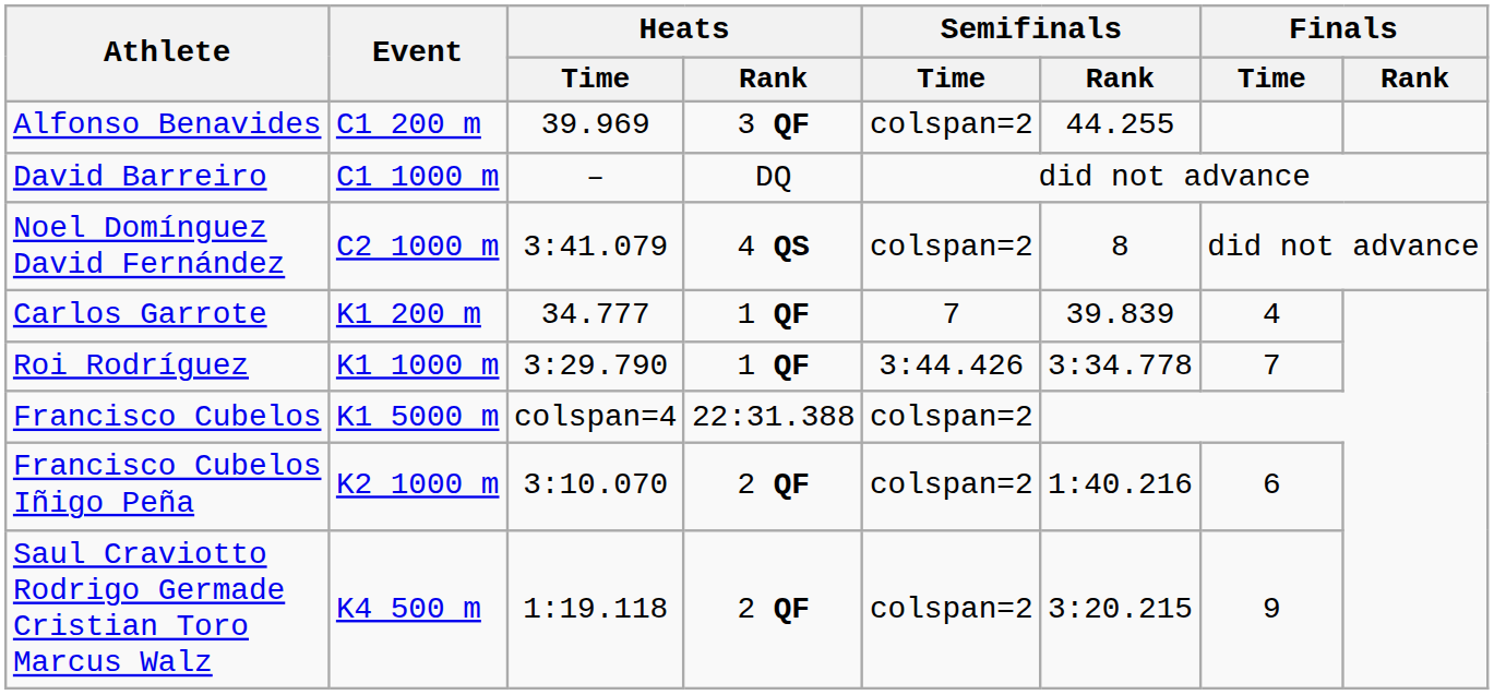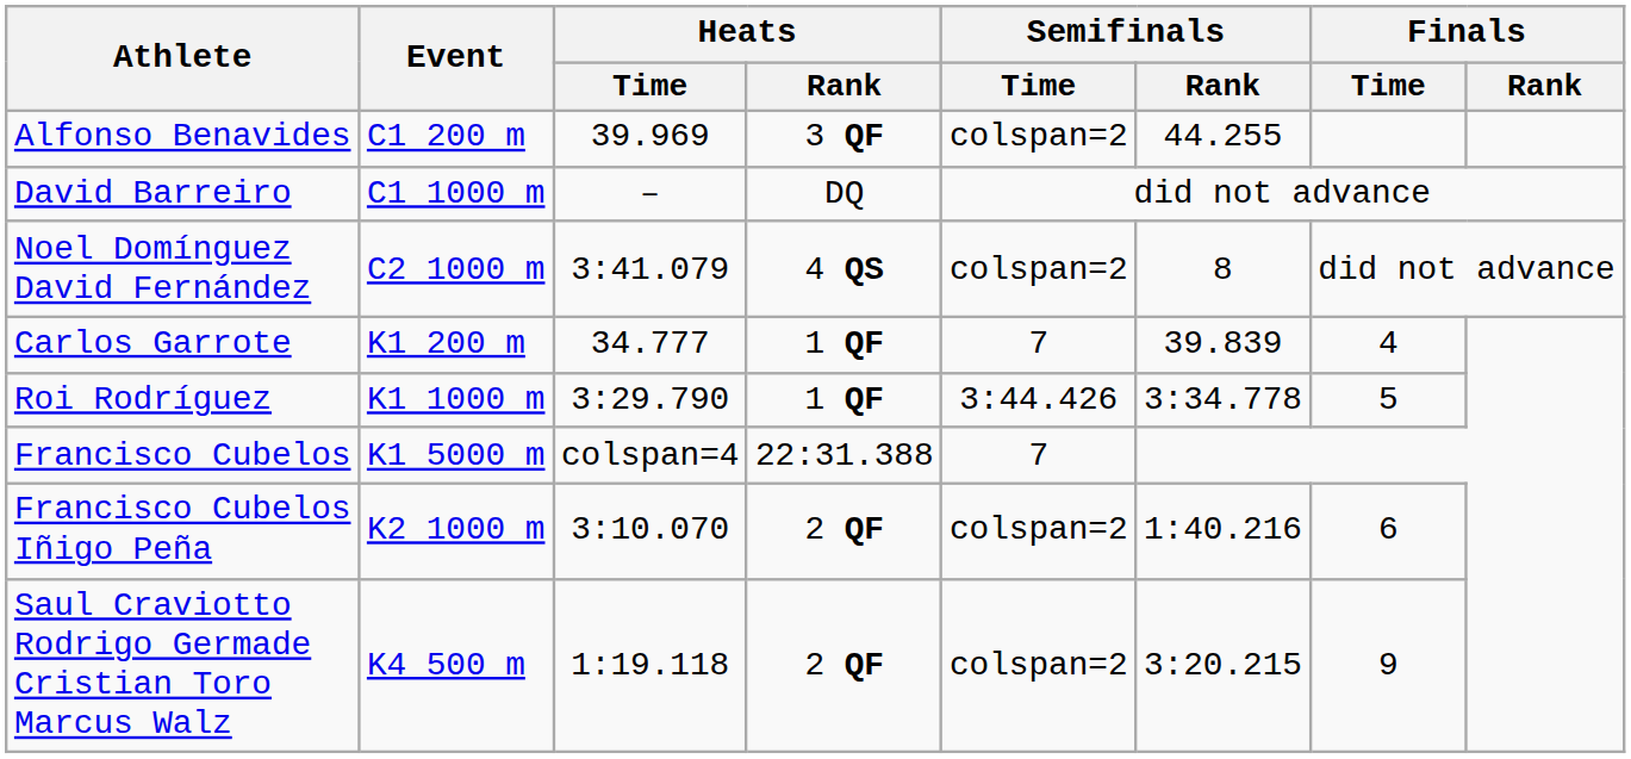Roi Rodríguez | Finals / Time: 7 -> 5
Francisco Cubelos | Semifinals / Time: colspan=2 -> 7
